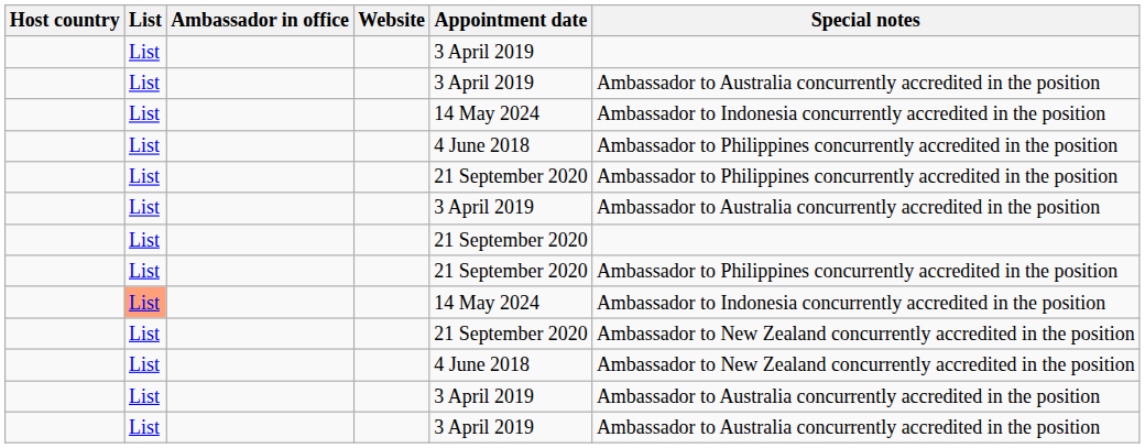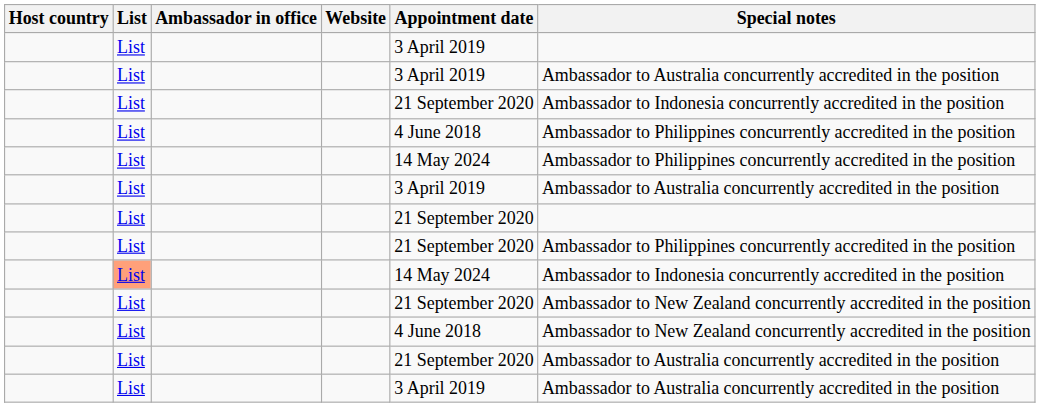row 4 | Appointment date: 14 May 2024 -> 21 September 2020
row 6 | Appointment date: 21 September 2020 -> 14 May 2024
row 13 | Appointment date: 3 April 2019 -> 21 September 2020
